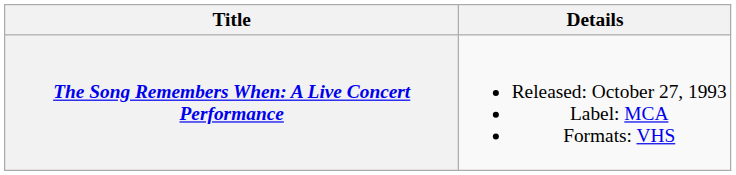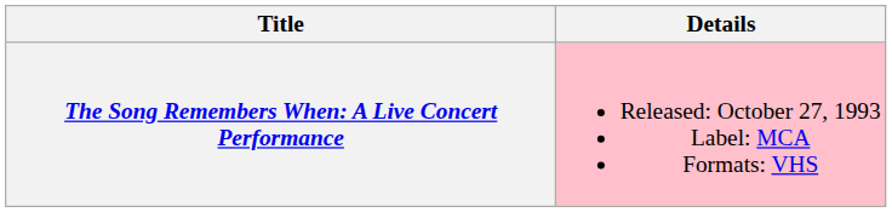The Song Remembers When: A Live Concert Performance | Details: no background -> pink background
